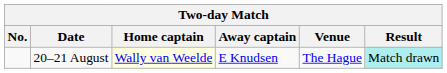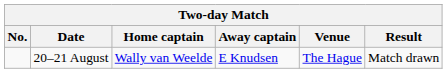20–21 August | Home captain: lightyellow background -> no background
20–21 August | Result: paleturquoise background -> no background
